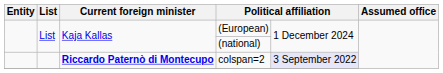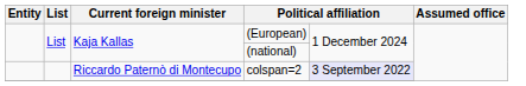colspan=2 | Current foreign minister: bold -> normal
